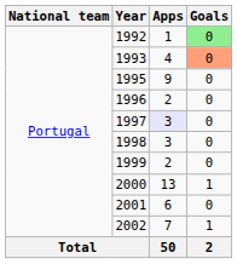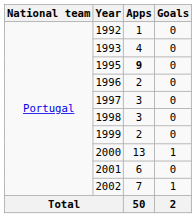1992 | Goals: lightgreen background -> no background
1993 | Goals: lightsalmon background -> no background
1995 | Apps: normal -> bold
1997 | Apps: lavender background -> no background
